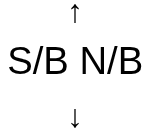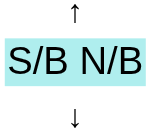row 2 | column 1: no background -> paleturquoise background
